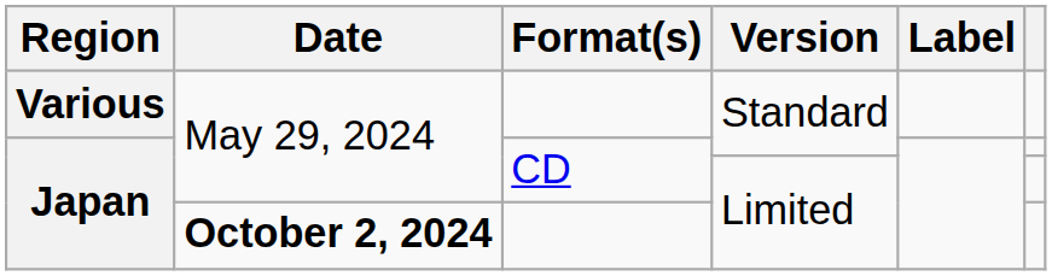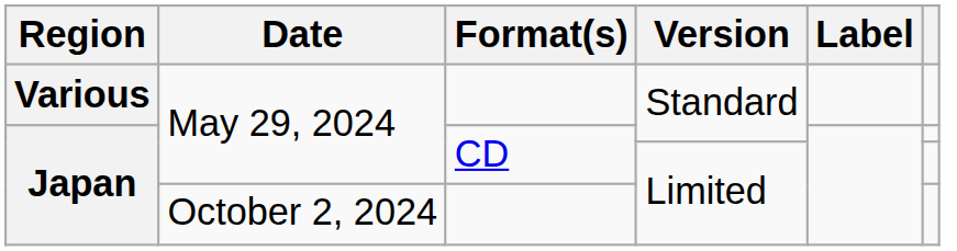Japan / October 2, 2024 | Date: bold -> normal
